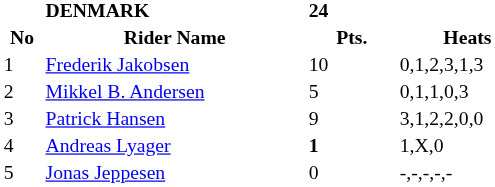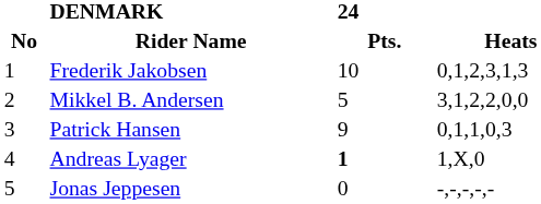Mikkel B. Andersen | Heats: 0,1,1,0,3 -> 3,1,2,2,0,0
Patrick Hansen | Heats: 3,1,2,2,0,0 -> 0,1,1,0,3
